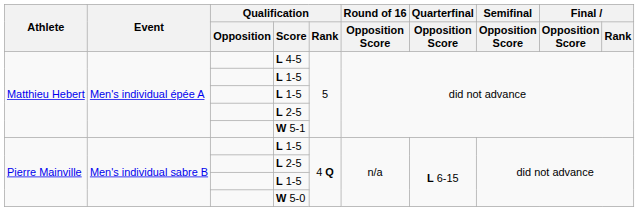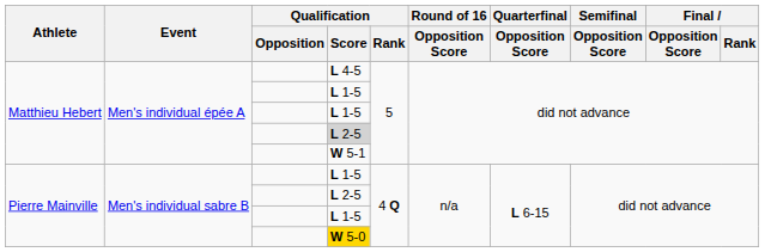Matthieu Hebert / L 2-5 | Qualification / Score: no background -> lightgrey background
W 5-0 | Qualification / Score: no background -> gold background
